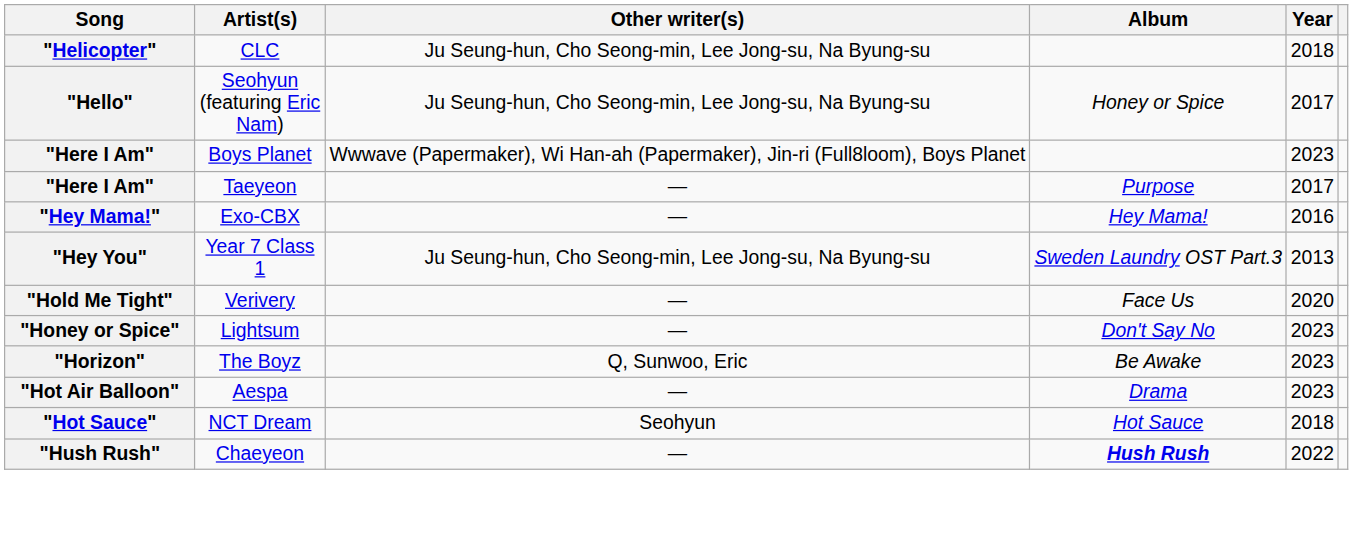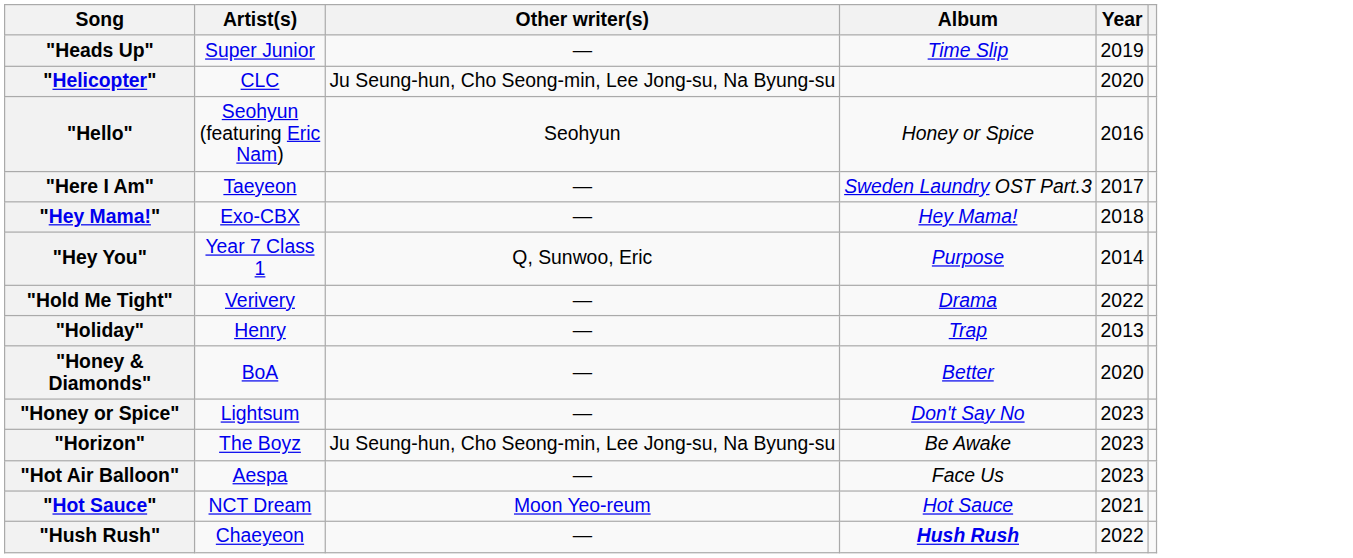+ row: "Heads Up" | Super Junior | — | Time Slip | 2019
"Helicopter" | Year: 2018 -> 2020
"Hello" | Other writer(s): Ju Seung-hun, Cho Seong-min, Lee Jong-su, Na Byung-su -> Seohyun
"Hello" | Year: 2017 -> 2016
- row: "Here I Am" | Boys Planet | Wwwave (Papermaker), Wi Han-ah (Papermaker), Jin-ri (Full8loom), Boys Planet | 2023
"Here I Am" / Taeyeon | Album: Purpose -> Sweden Laundry OST Part.3
"Hey Mama!" | Year: 2016 -> 2018
"Hey You" | Other writer(s): Ju Seung-hun, Cho Seong-min, Lee Jong-su, Na Byung-su -> Q, Sunwoo, Eric
"Hey You" | Album: Sweden Laundry OST Part.3 -> Purpose
"Hey You" | Year: 2013 -> 2014
"Hold Me Tight" | Album: Face Us -> Drama
"Hold Me Tight" | Year: 2020 -> 2022
+ row: "Holiday" | Henry | — | Trap | 2013
+ row: "Honey & Diamonds" | BoA | — | Better | 2020
"Horizon" | Other writer(s): Q, Sunwoo, Eric -> Ju Seung-hun, Cho Seong-min, Lee Jong-su, Na Byung-su
"Hot Air Balloon" | Album: Drama -> Face Us
"Hot Sauce" | Other writer(s): Seohyun -> Moon Yeo-reum
"Hot Sauce" | Year: 2018 -> 2021
